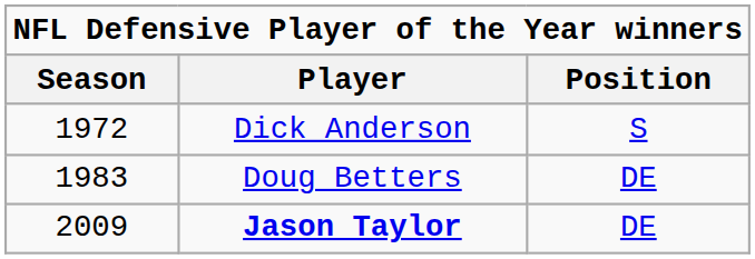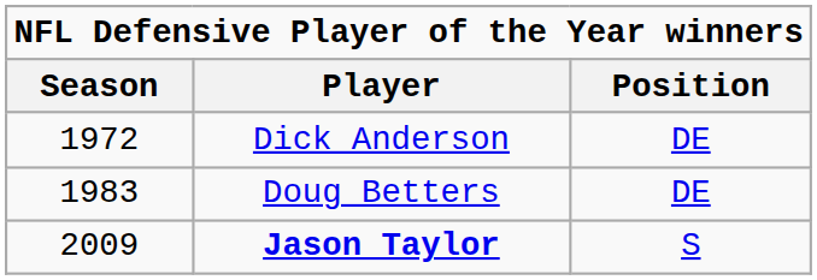Dick Anderson | Position: S -> DE
Jason Taylor | Position: DE -> S
